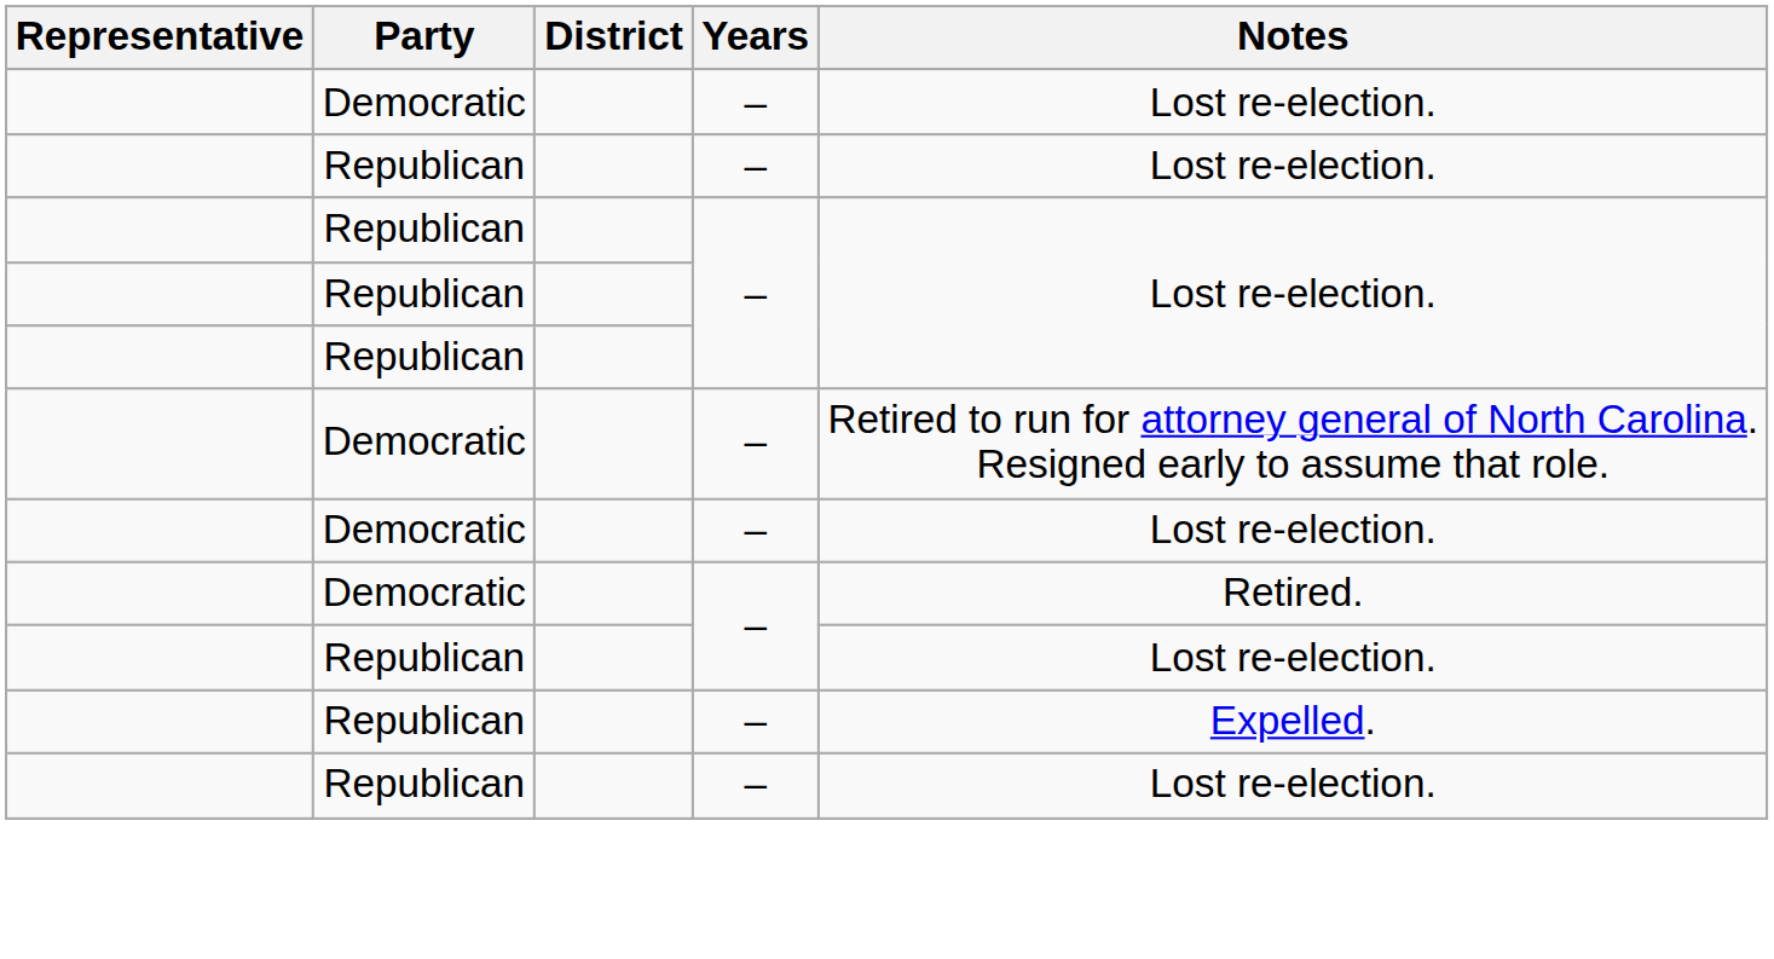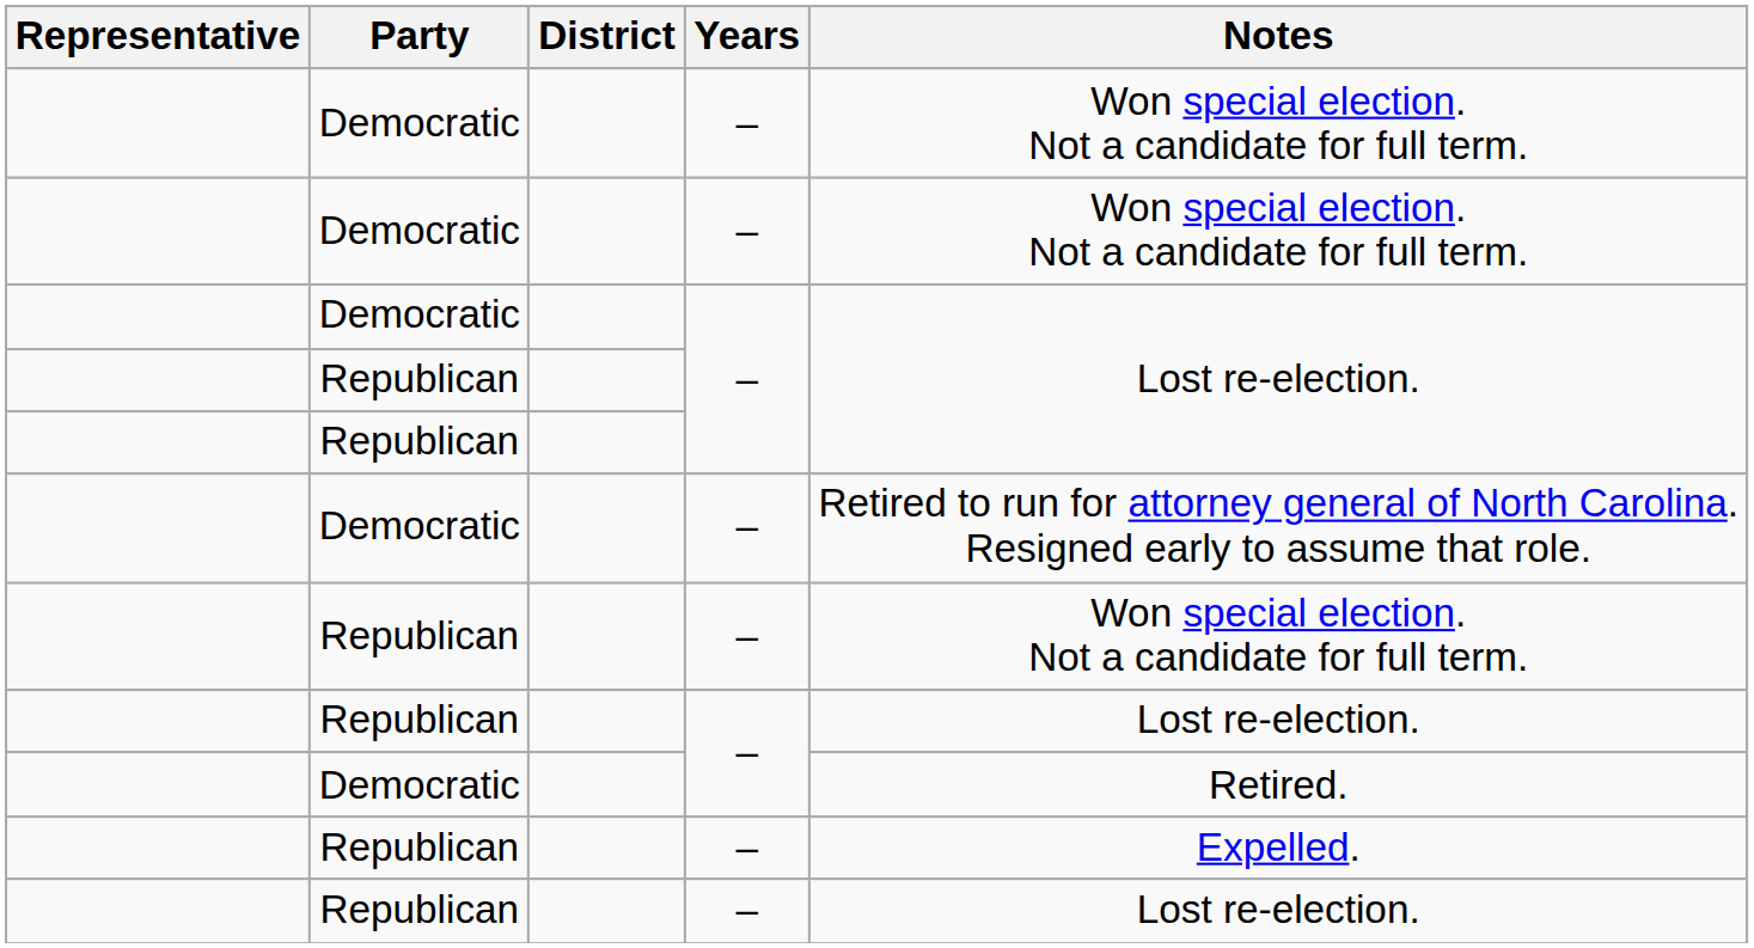row 2 | Notes: Lost re-election. -> Won special election. Not a candidate for full term.
row 3 | Party: Republican -> Democratic
row 3 | Notes: Lost re-election. -> Won special election. Not a candidate for full term.
row 4 | Party: Republican -> Democratic
row 8 | Party: Democratic -> Republican
row 8 | Notes: Lost re-election. -> Won special election. Not a candidate for full term.
row 9 | Party: Democratic -> Republican
row 9 | Notes: Retired. -> Lost re-election.
row 10 | Party: Republican -> Democratic
row 10 | Notes: Lost re-election. -> Retired.
